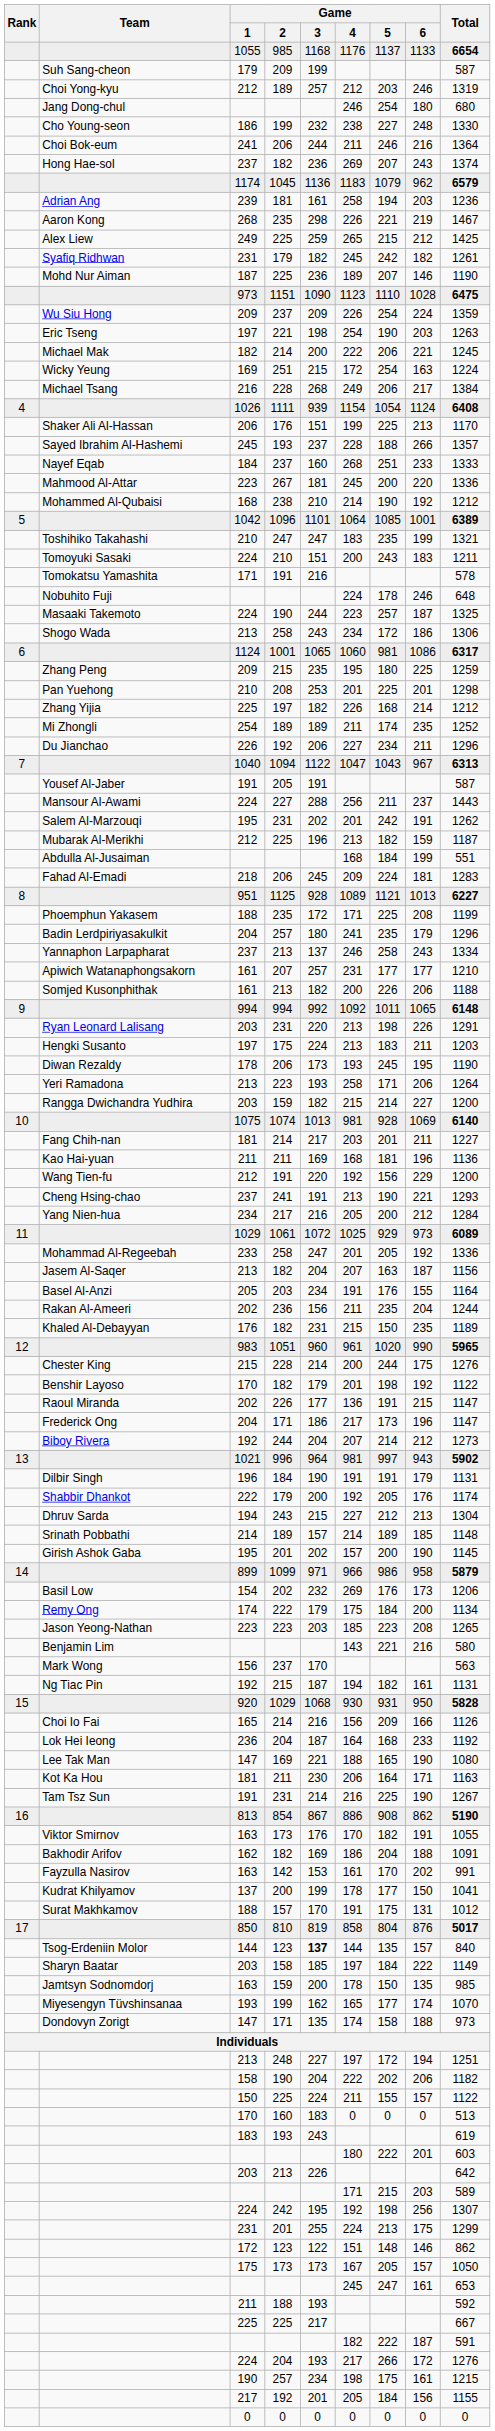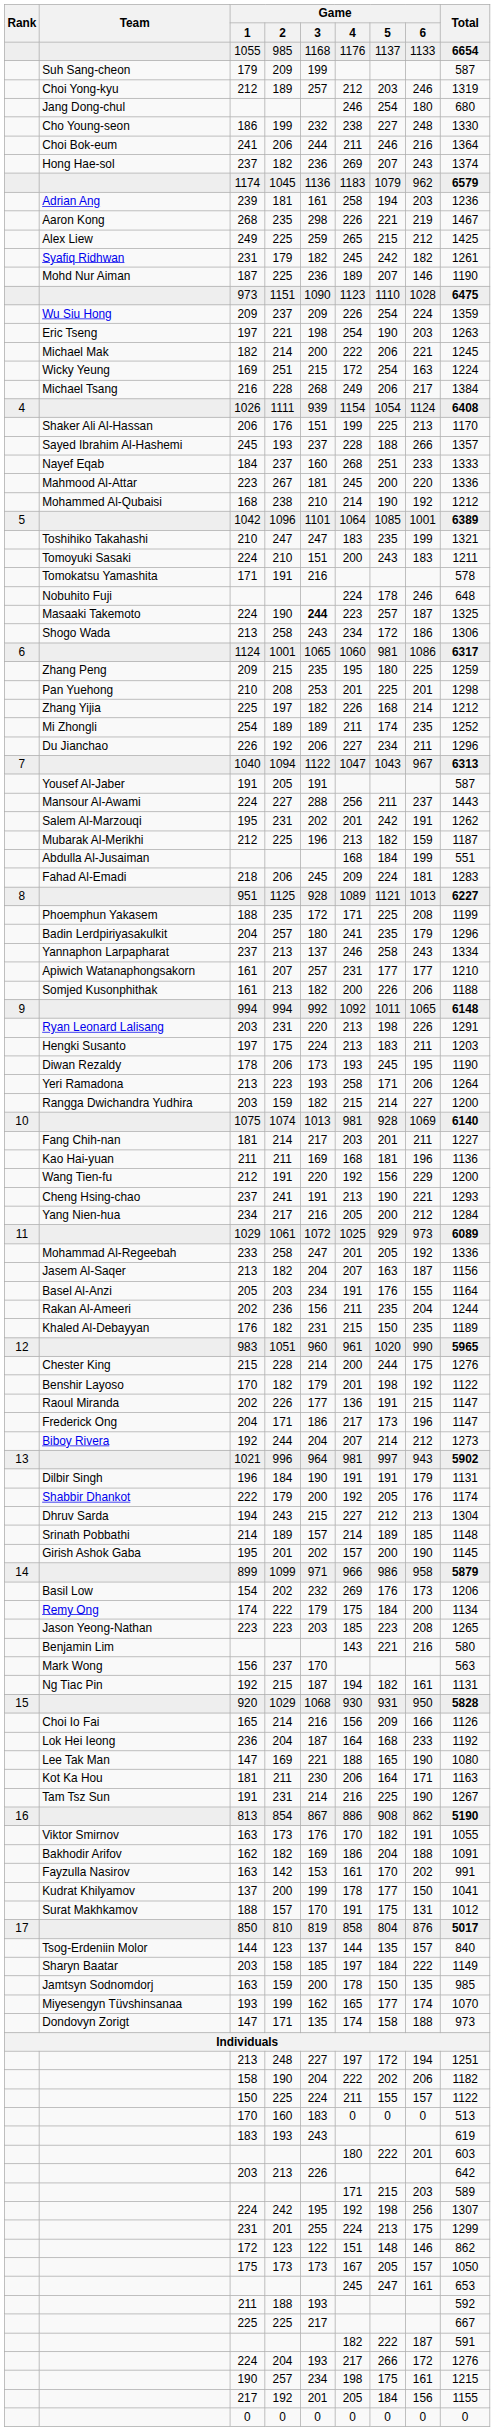Masaaki Takemoto | Game / 3: normal -> bold
Tsog-Erdeniin Molor | Game / 3: bold -> normal
